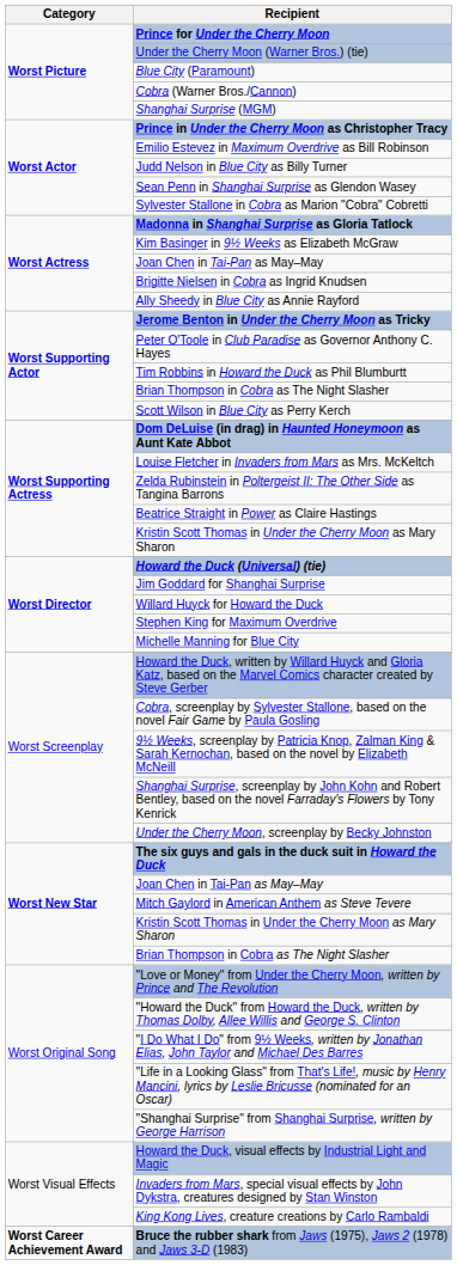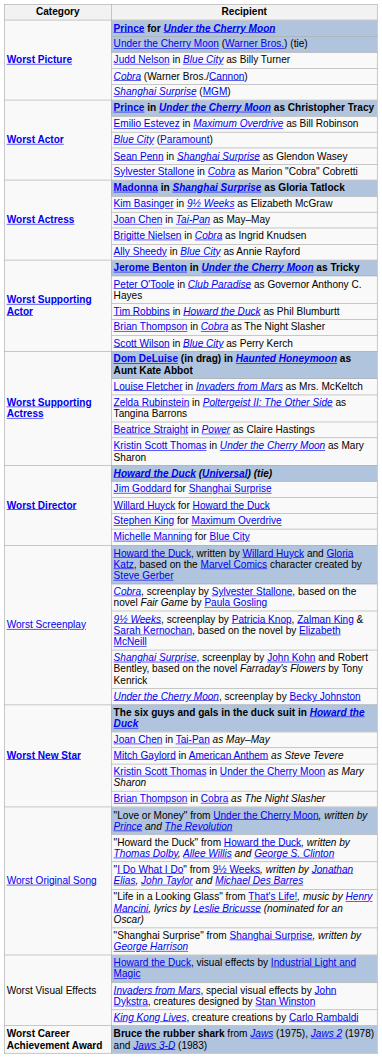row 4 | Recipient: Blue City (Paramount) -> Judd Nelson in Blue City as Billy Turner
row 9 | Recipient: Judd Nelson in Blue City as Billy Turner -> Blue City (Paramount)
